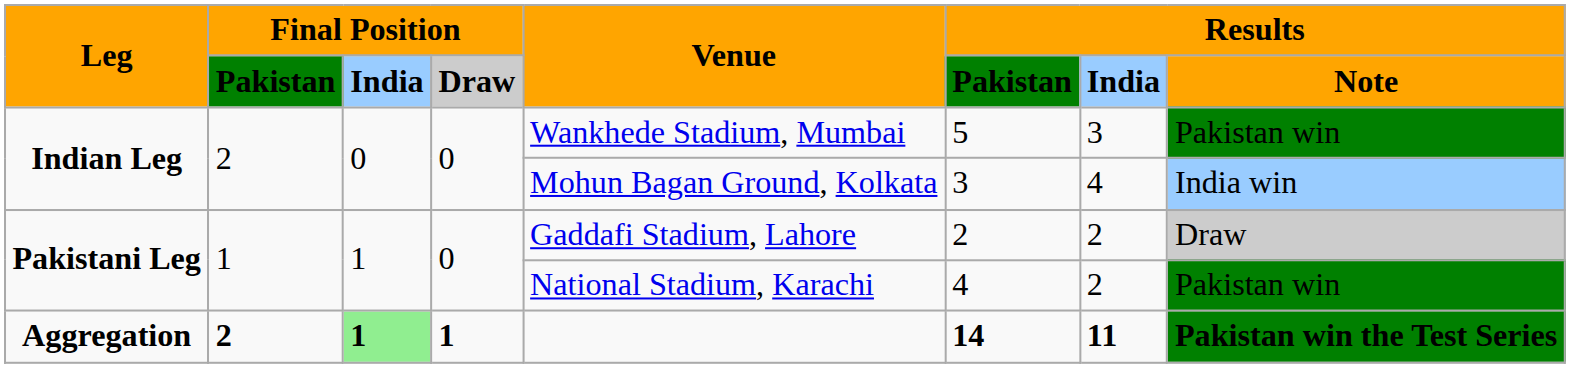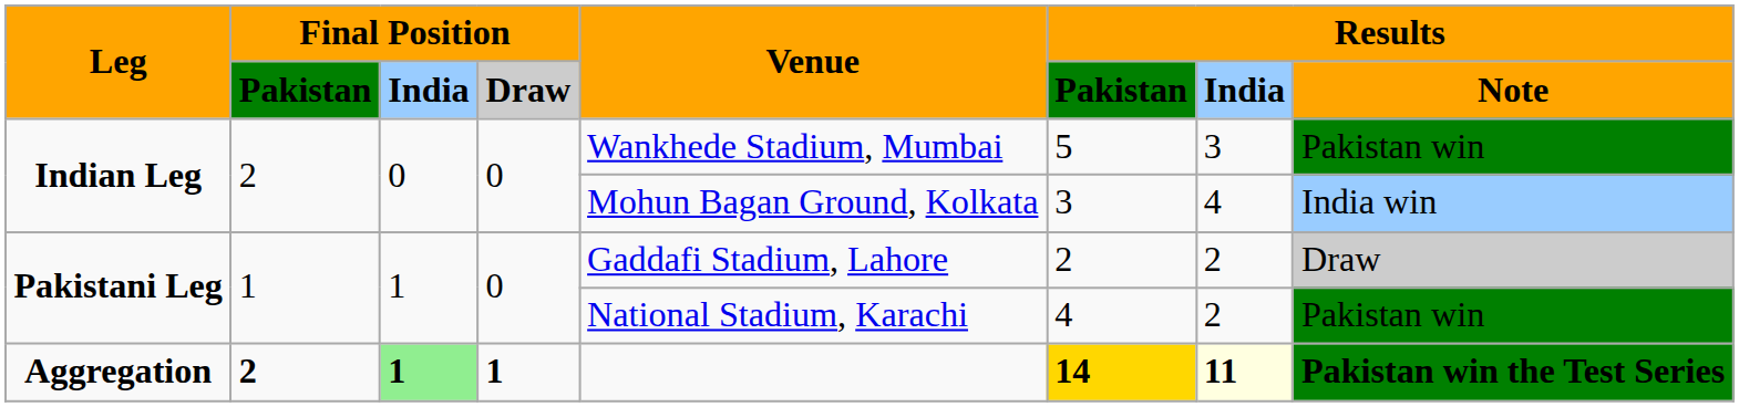Aggregation | Results / Pakistan: no background -> gold background
Aggregation | Results / India: no background -> lightyellow background
